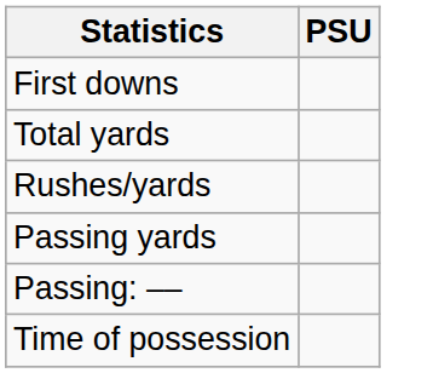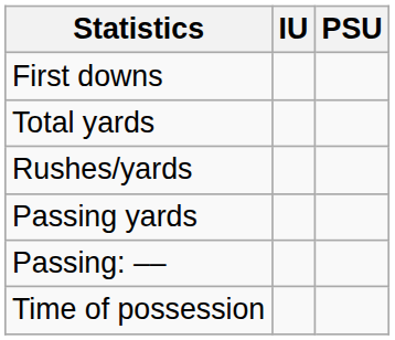+ column: IU
